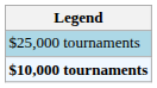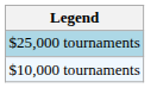row 3 | column 1: bold -> normal
